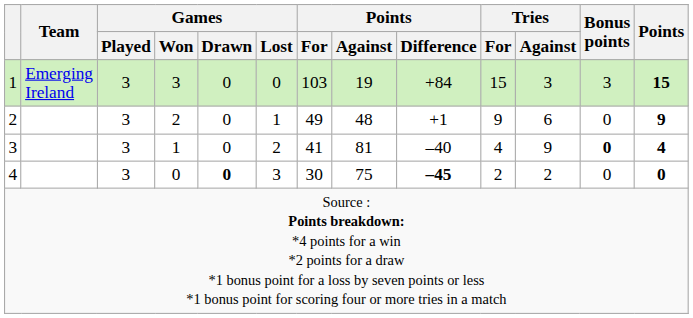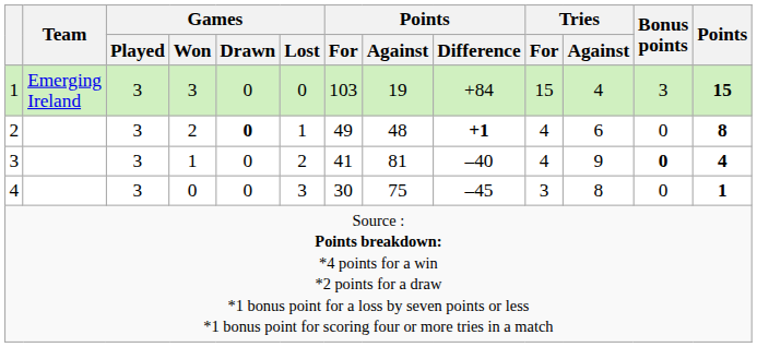row 3 | Tries / Against: 3 -> 4
row 4 | Games / Drawn: normal -> bold
row 4 | Points / Difference: normal -> bold
row 4 | Tries / For: 9 -> 4
row 4 | Points: 9 -> 8
row 6 | Games / Drawn: bold -> normal
row 6 | Points / Difference: bold -> normal
row 6 | Tries / For: 2 -> 3
row 6 | Tries / Against: 2 -> 8
row 6 | Points: 0 -> 1
